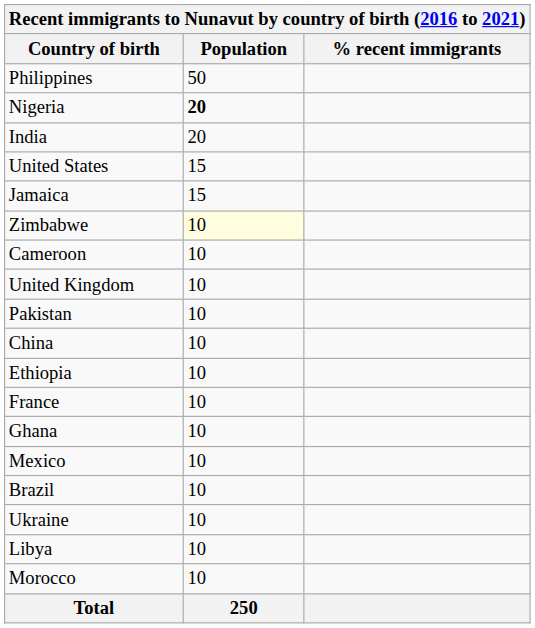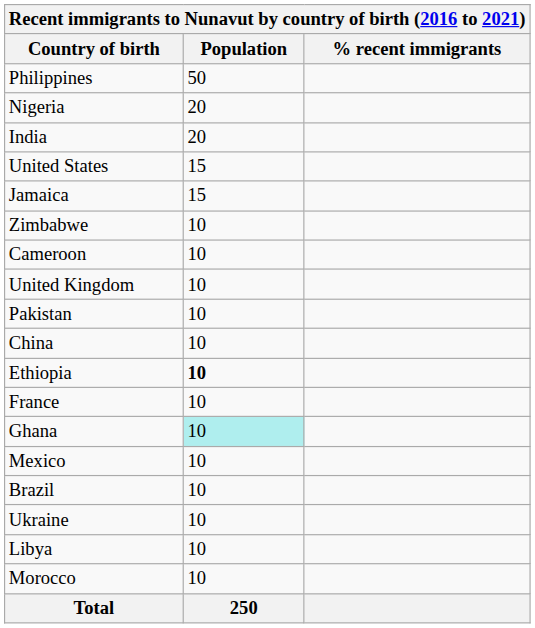Nigeria | Population: bold -> normal
Zimbabwe | Population: lightyellow background -> no background
Ethiopia | Population: normal -> bold
Ghana | Population: no background -> paleturquoise background
